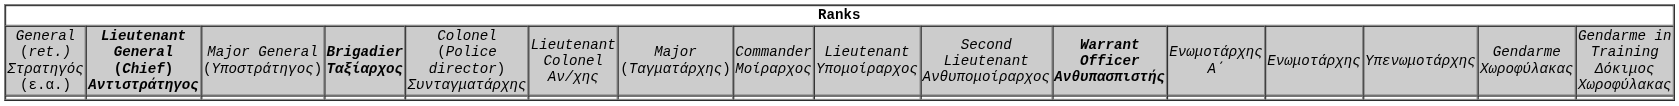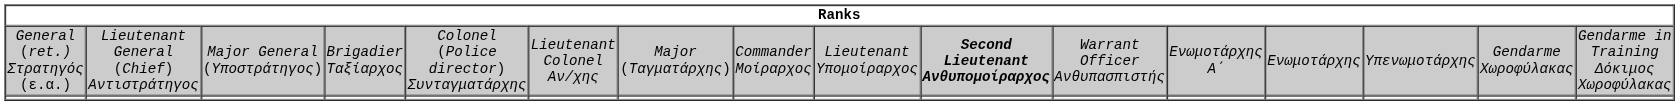General (ret.) Στρατηγός (ε.α.) | column 2: bold -> normal
General (ret.) Στρατηγός (ε.α.) | column 4: bold -> normal
General (ret.) Στρατηγός (ε.α.) | column 10: normal -> bold
General (ret.) Στρατηγός (ε.α.) | column 11: bold -> normal
